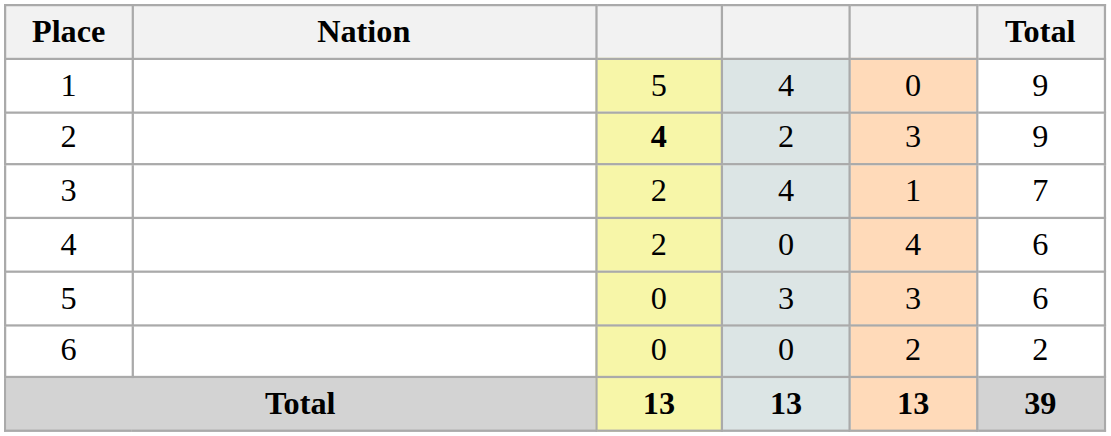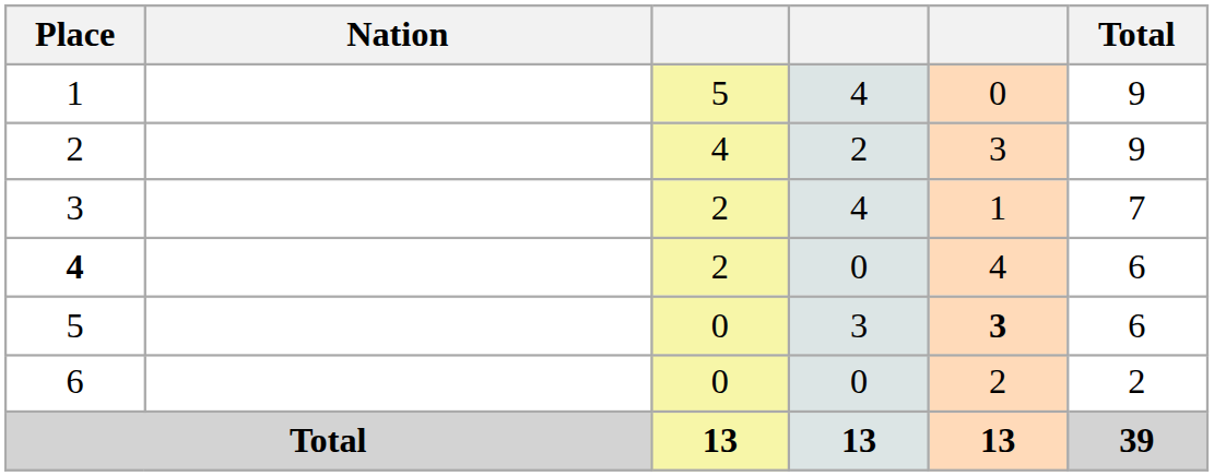row 3 | column 3: bold -> normal
row 5 | Place: normal -> bold
row 6 | column 5: normal -> bold
